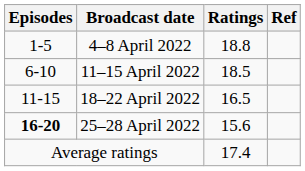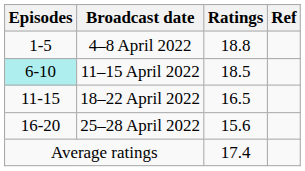11–15 April 2022 | Episodes: no background -> paleturquoise background
25–28 April 2022 | Episodes: bold -> normal
